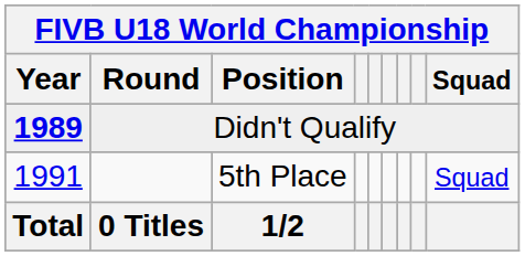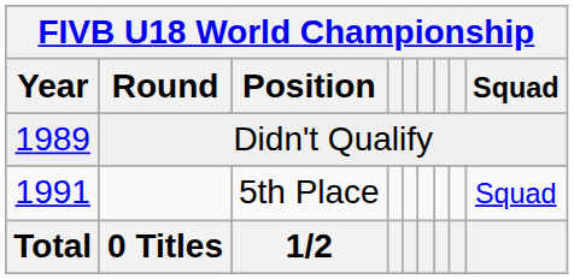Didn't Qualify | FIVB U18 World Championship / Year: bold -> normal
